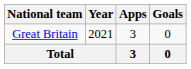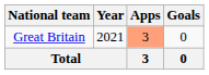Great Britain | Apps: no background -> lightsalmon background
